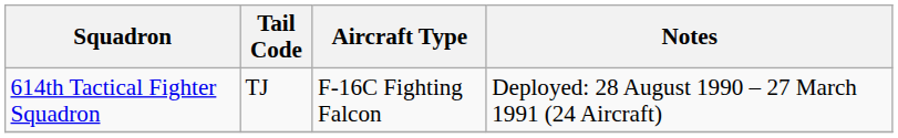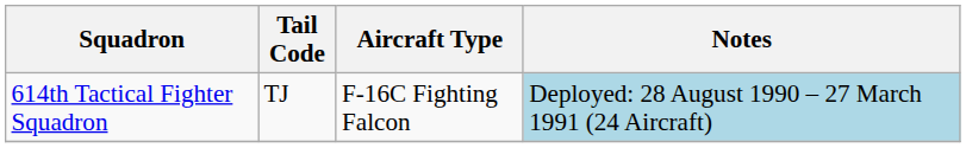614th Tactical Fighter Squadron | Notes: no background -> lightblue background
